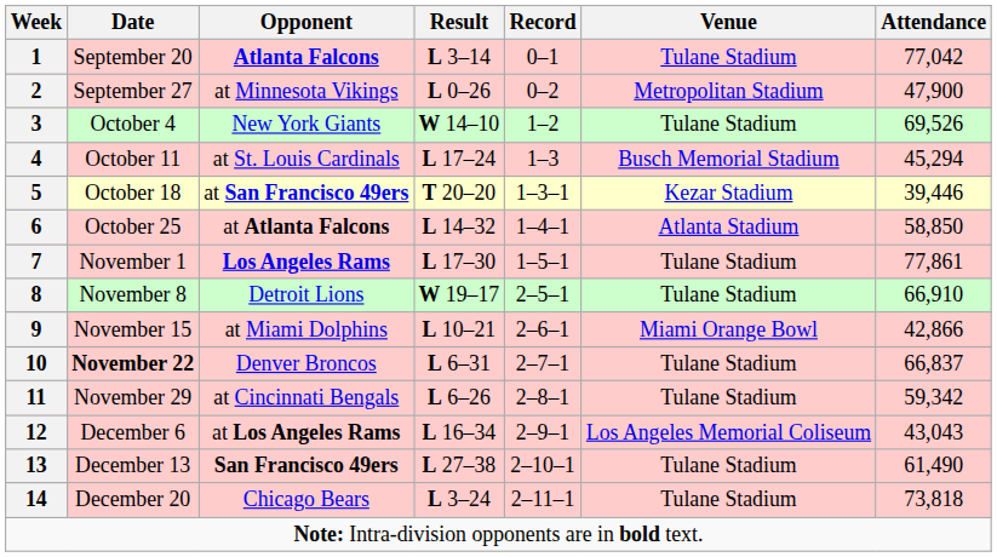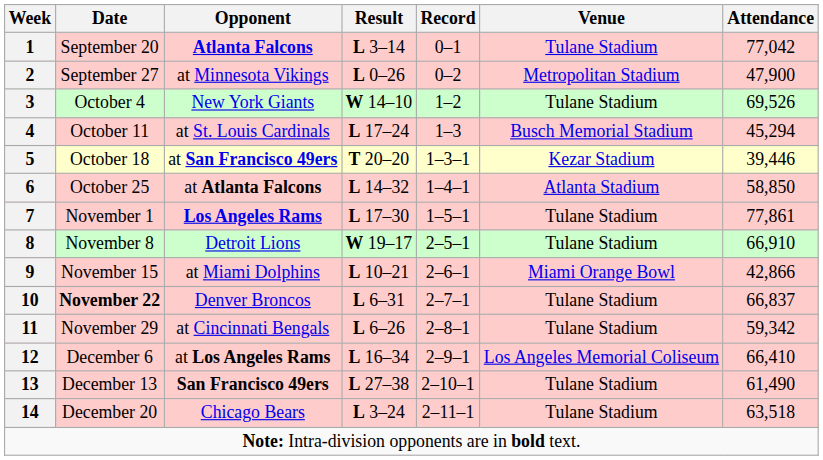12 | Attendance: 43,043 -> 66,410
14 | Attendance: 73,818 -> 63,518
